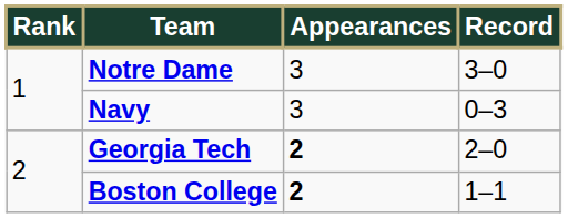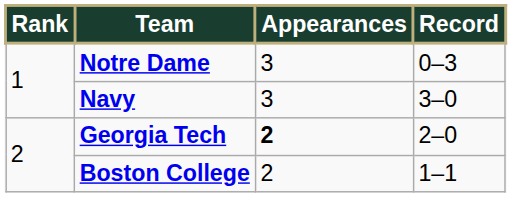Notre Dame | Record: 3–0 -> 0–3
Navy | Record: 0–3 -> 3–0
Boston College | Appearances: bold -> normal
